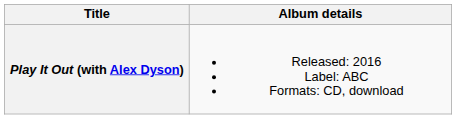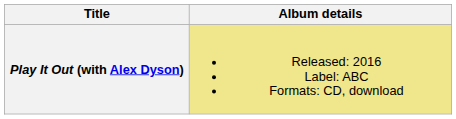Play It Out (with Alex Dyson) | Album details: no background -> khaki background
